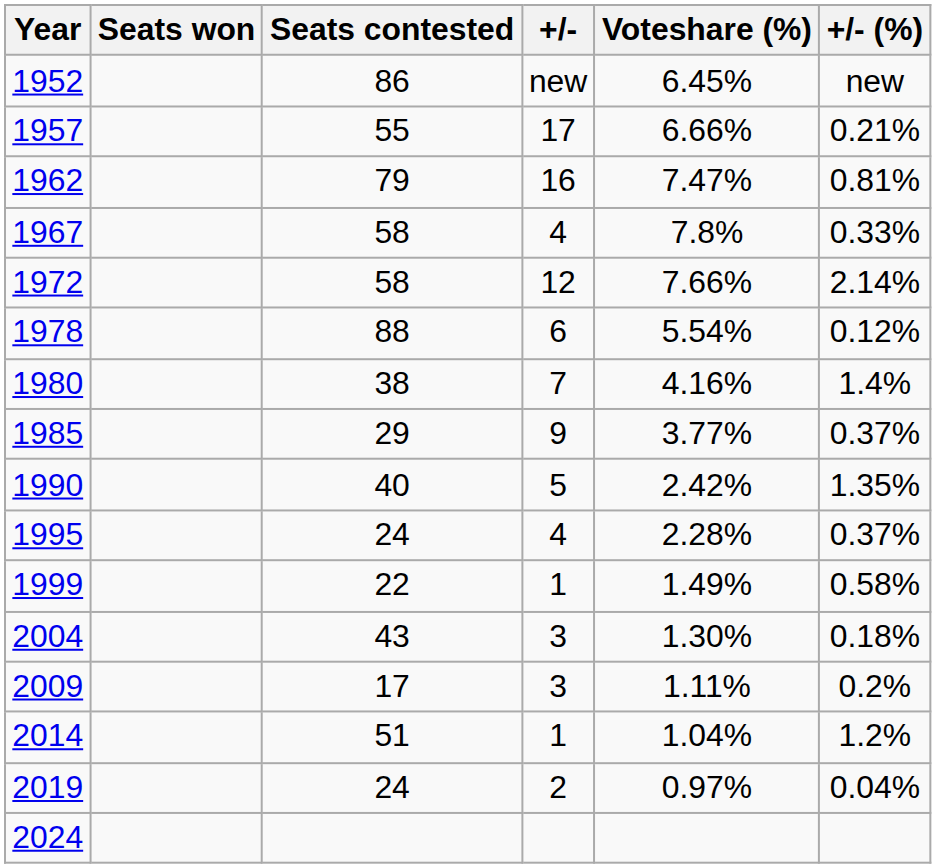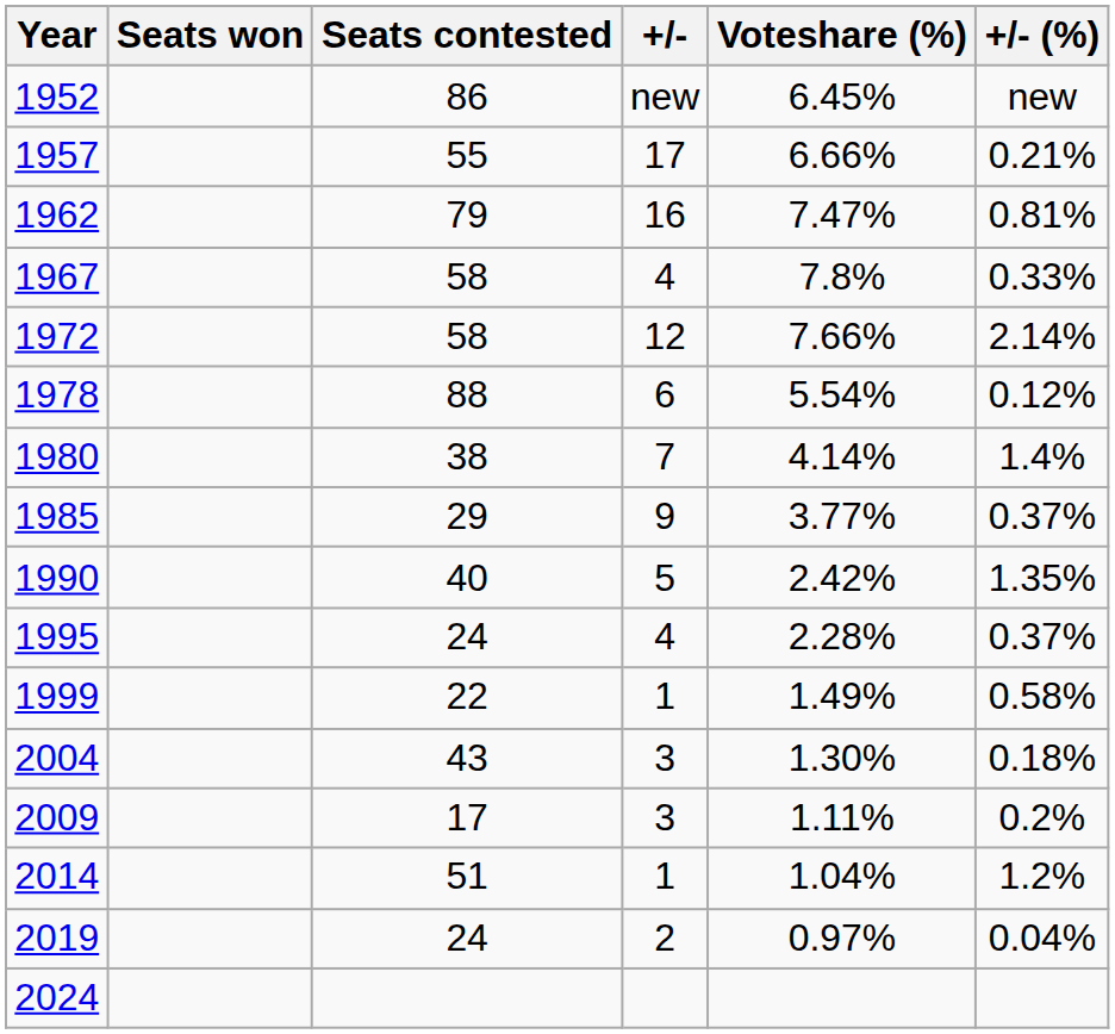1980 | Voteshare (%): 4.16% -> 4.14%
